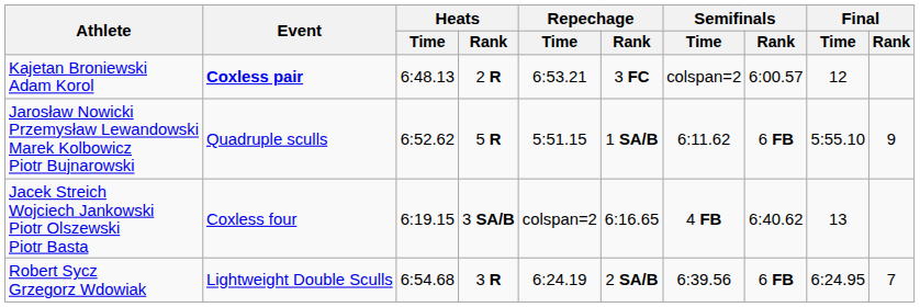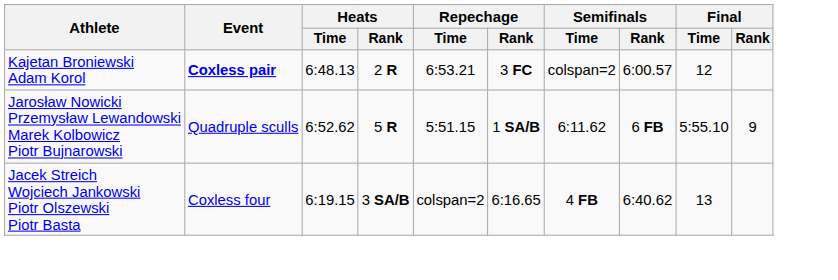- row: Robert Sycz Grzegorz Wdowiak | Lightweight Double Sculls | 6:54.68 | 3 R | 6:24.19 | 2 SA/B | 6:39.56 | 6 FB | 6:24.95 | 7
